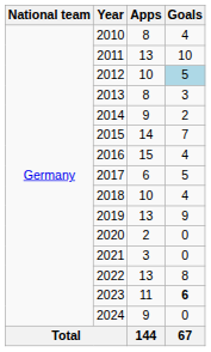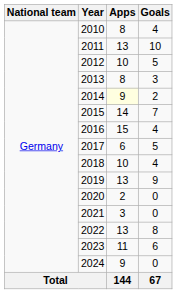2012 | Goals: lightblue background -> no background
2014 | Apps: no background -> lightyellow background
2023 | Goals: bold -> normal
